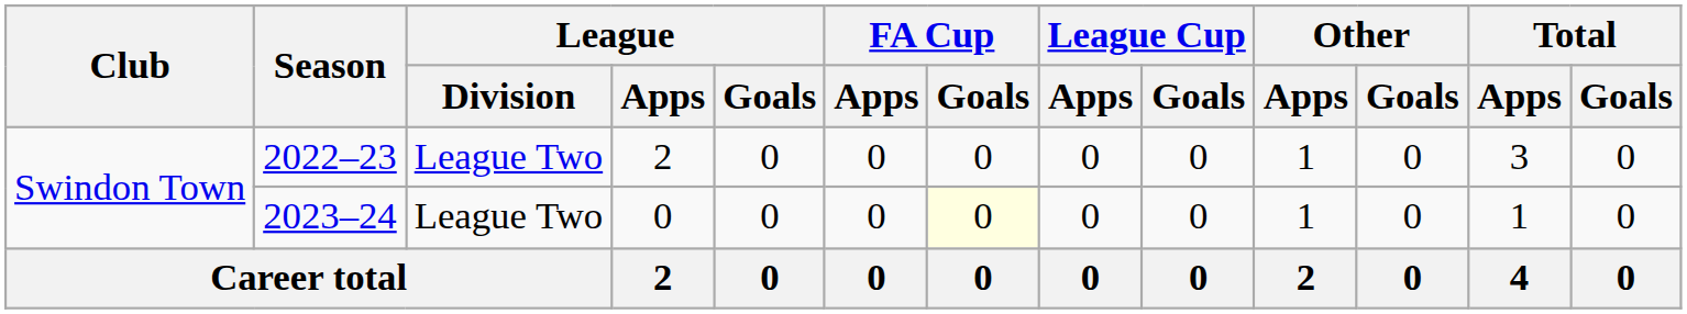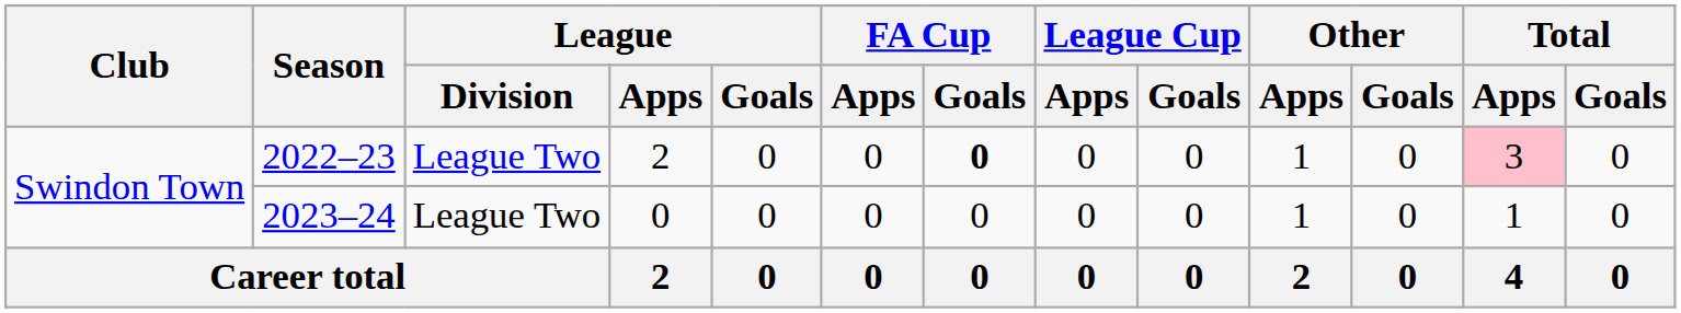2022–23 | FA Cup / Goals: normal -> bold
2022–23 | Total / Apps: no background -> pink background
2023–24 | FA Cup / Goals: lightyellow background -> no background
